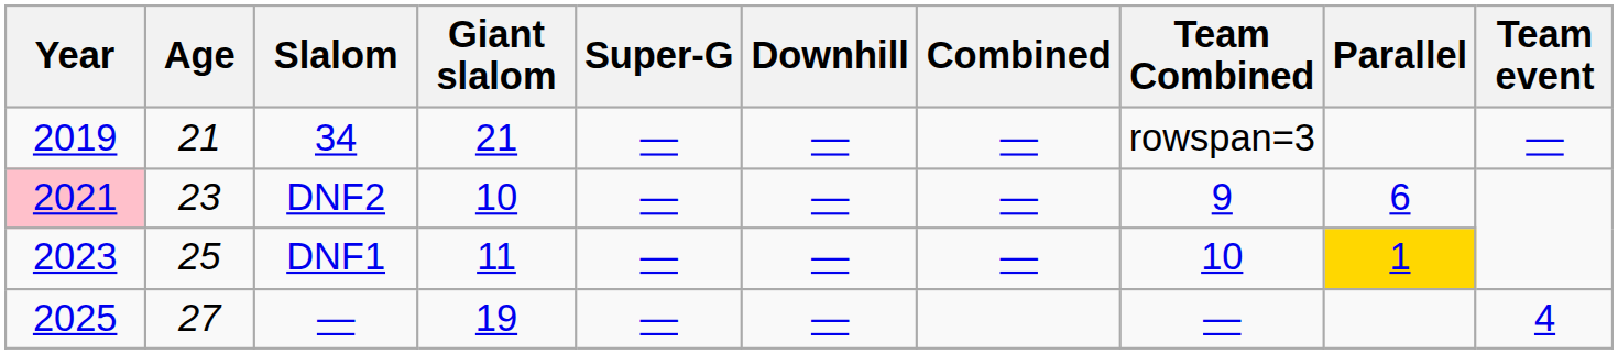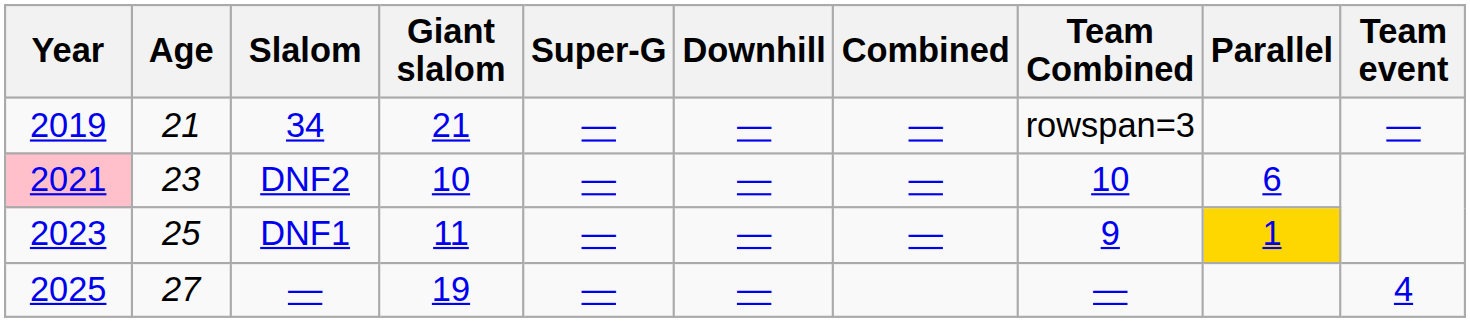DNF2 | Team Combined: 9 -> 10
DNF1 | Team Combined: 10 -> 9
